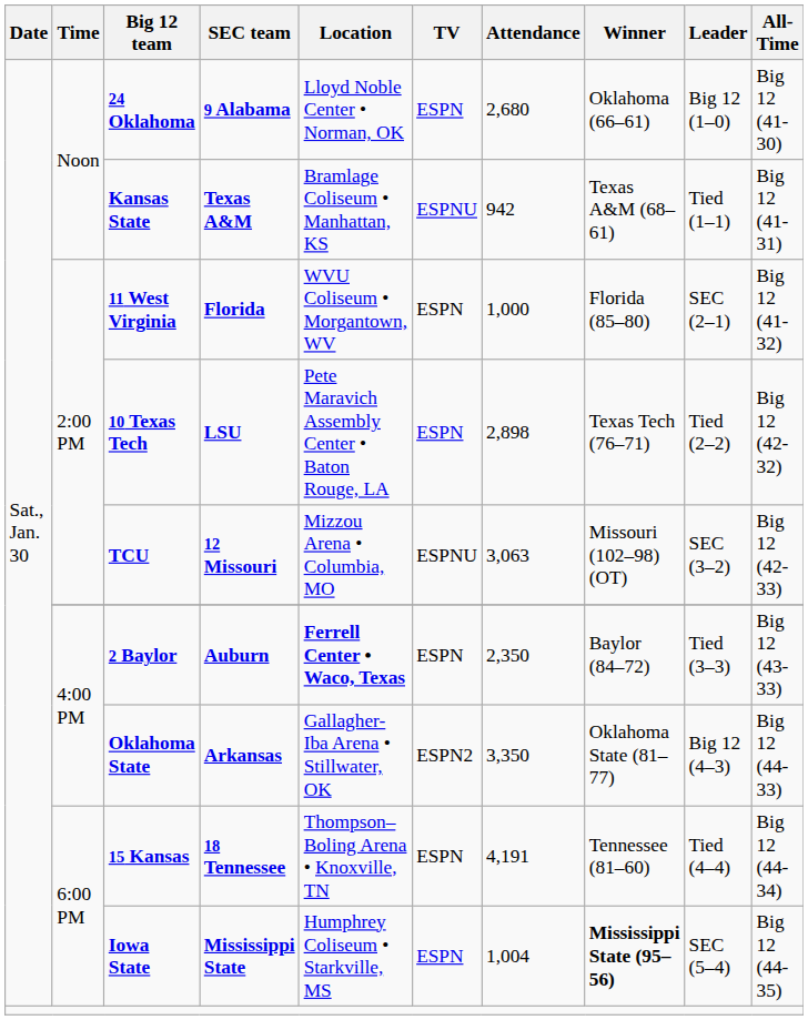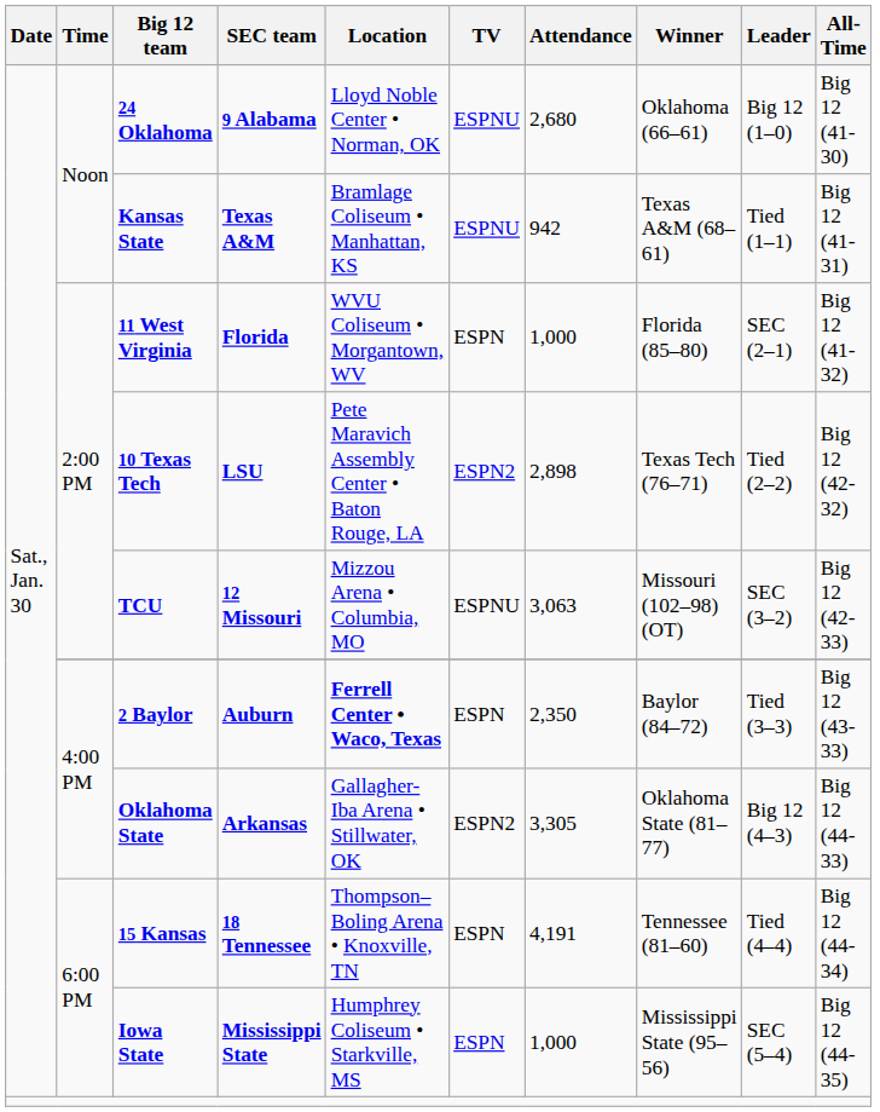24 Oklahoma | TV: ESPN -> ESPNU
10 Texas Tech | TV: ESPN -> ESPN2
Oklahoma State | Attendance: 3,350 -> 3,305
Iowa State | Attendance: 1,004 -> 1,000
Iowa State | Winner: bold -> normal
